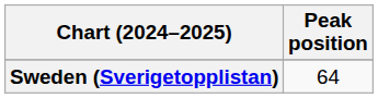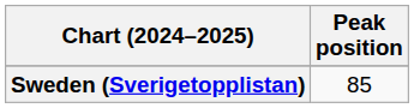Sweden (Sverigetopplistan) | Peak position: 64 -> 85
